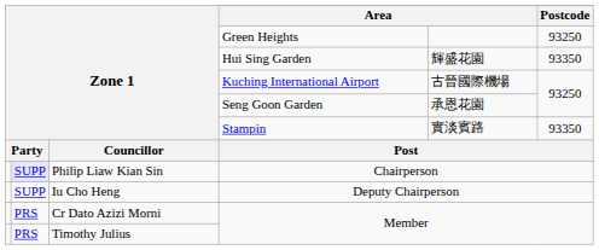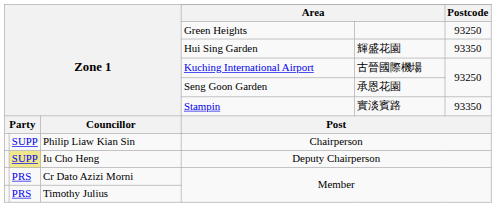Philip Liaw Kian Sin | column 2: lavender background -> no background
Iu Cho Heng | column 2: no background -> khaki background
